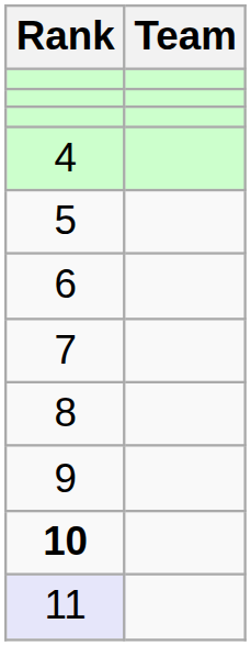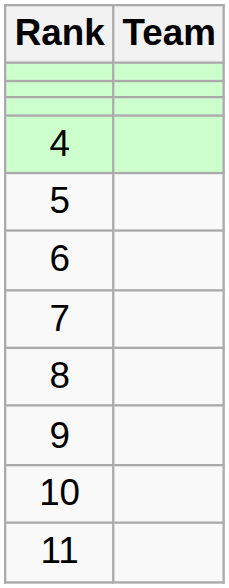row 11 | Rank: bold -> normal
row 12 | Rank: lavender background -> no background
